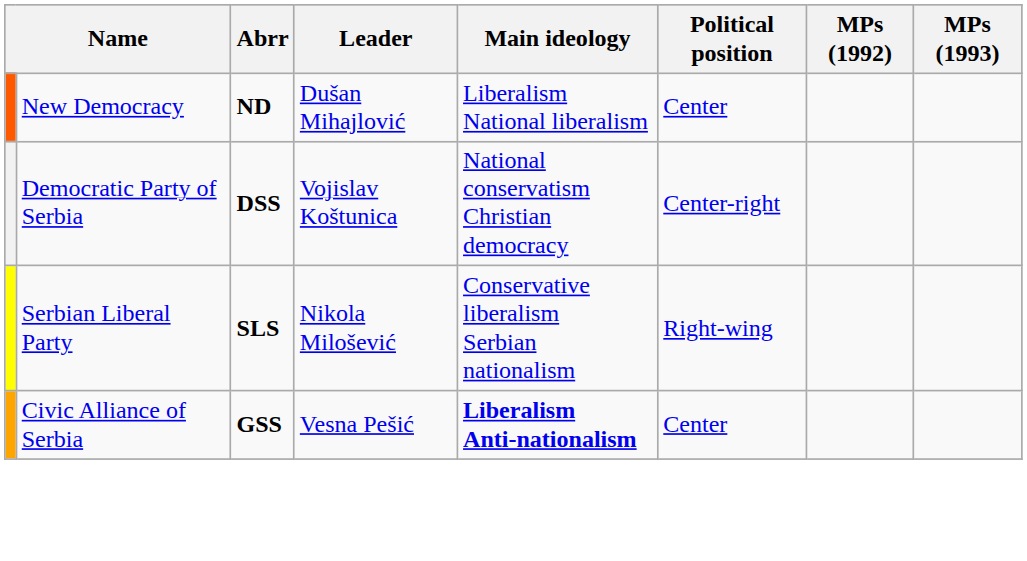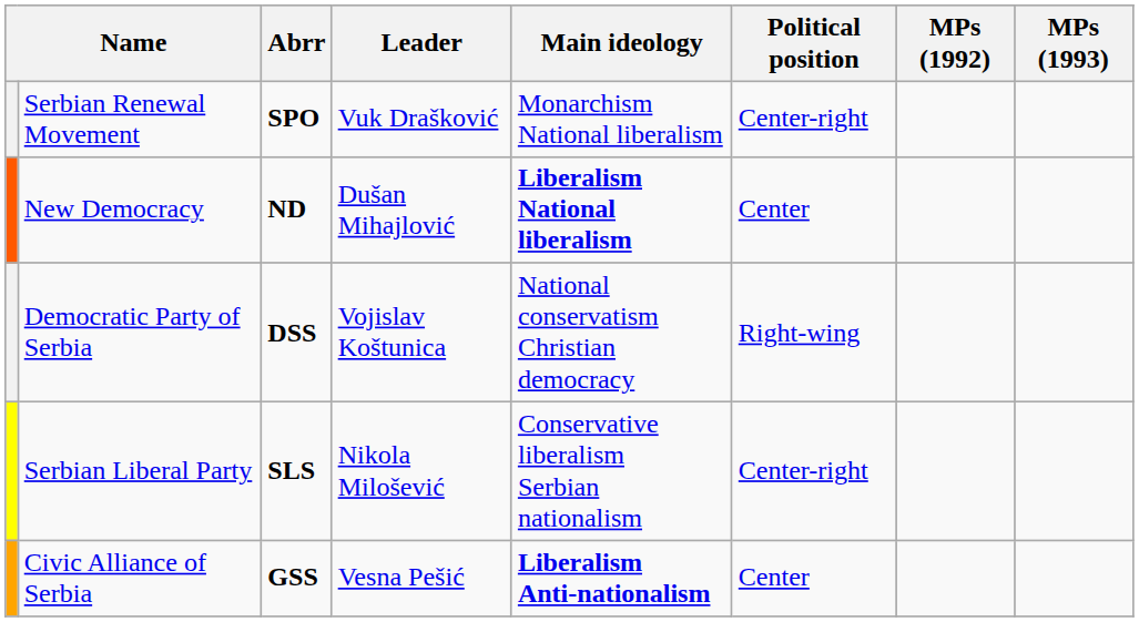+ row: Serbian Renewal Movement | SPO | Vuk Drašković | Monarchism National liberalism | Center-right
New Democracy | Main ideology: normal -> bold
Democratic Party of Serbia | Political position: Center-right -> Right-wing
Serbian Liberal Party | Political position: Right-wing -> Center-right
